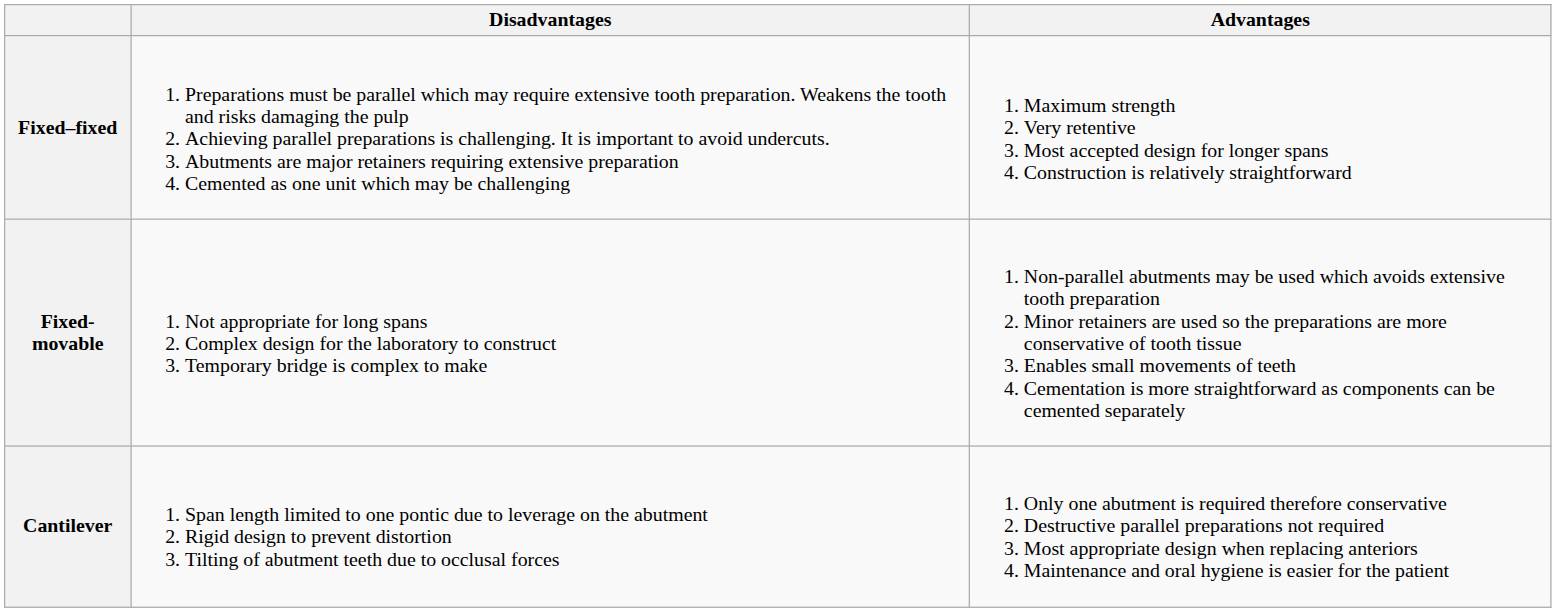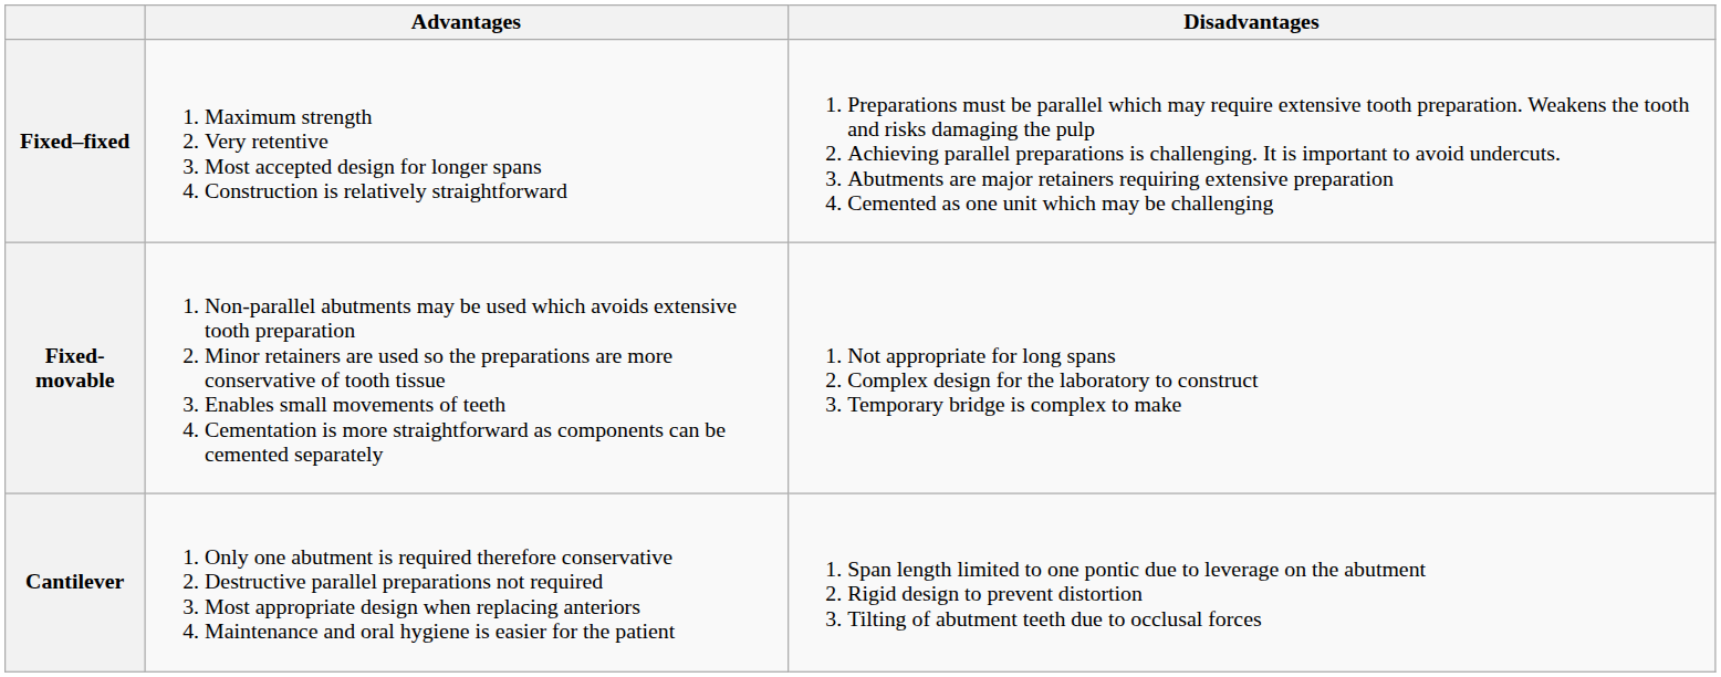columns swapped: Advantages <-> Disadvantages
